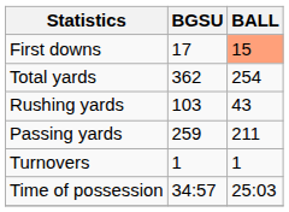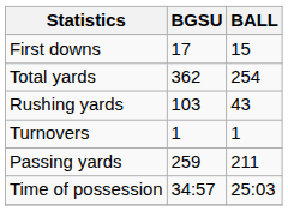First downs | BALL: lightsalmon background -> no background
rows swapped: Passing yards <-> Turnovers
